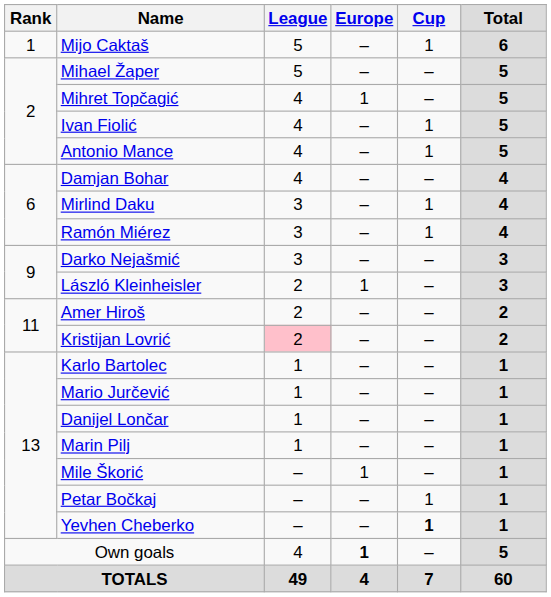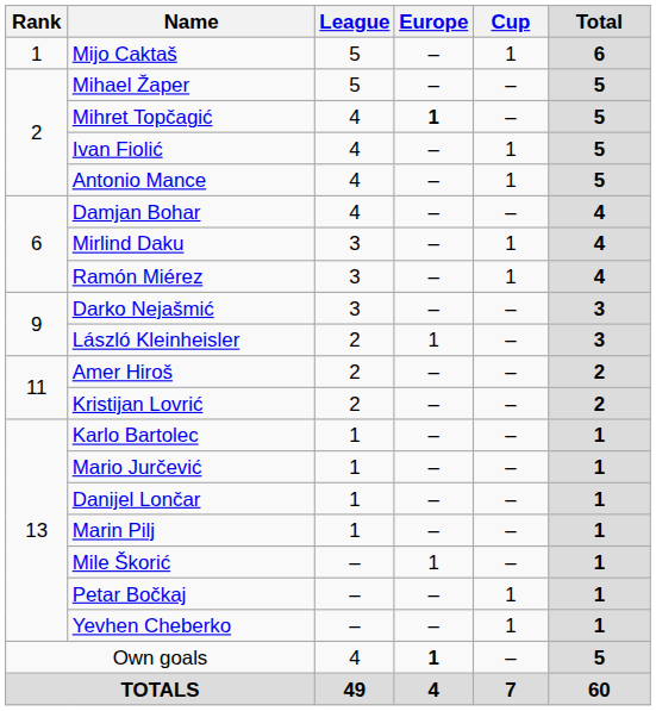Mihret Topčagić | Europe: normal -> bold
Kristijan Lovrić | League: pink background -> no background
Yevhen Cheberko | Cup: bold -> normal
